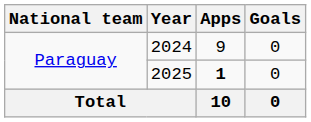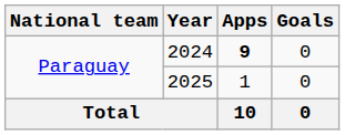2024 | Apps: normal -> bold
2025 | Apps: bold -> normal
